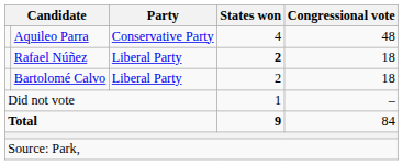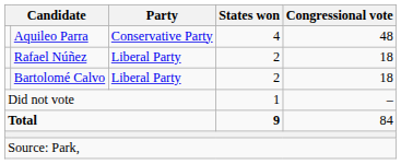Rafael Núñez | States won: bold -> normal
